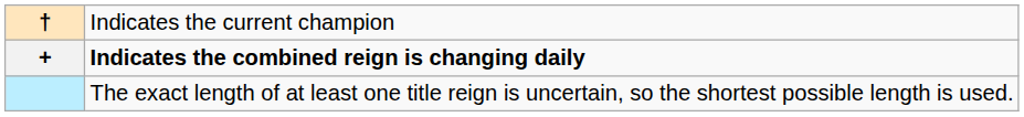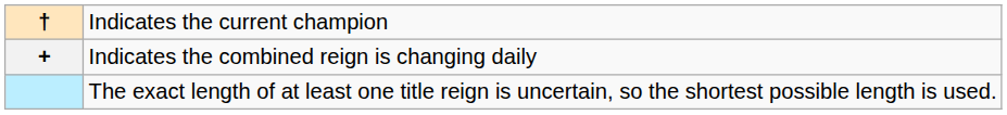row 2 | column 2: bold -> normal
